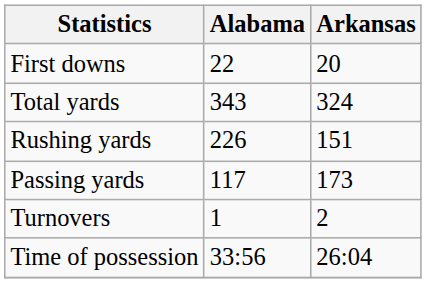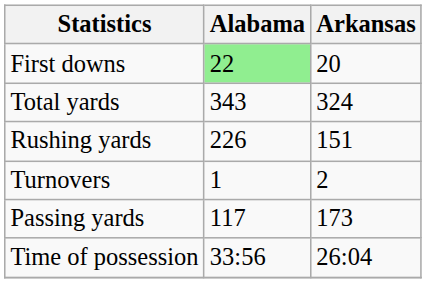First downs | Alabama: no background -> lightgreen background
rows swapped: Passing yards <-> Turnovers
